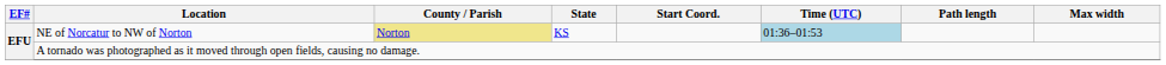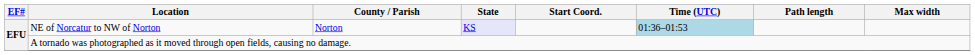NE of Norcatur to NW of Norton | County / Parish: khaki background -> no background
NE of Norcatur to NW of Norton | State: no background -> lavender background
